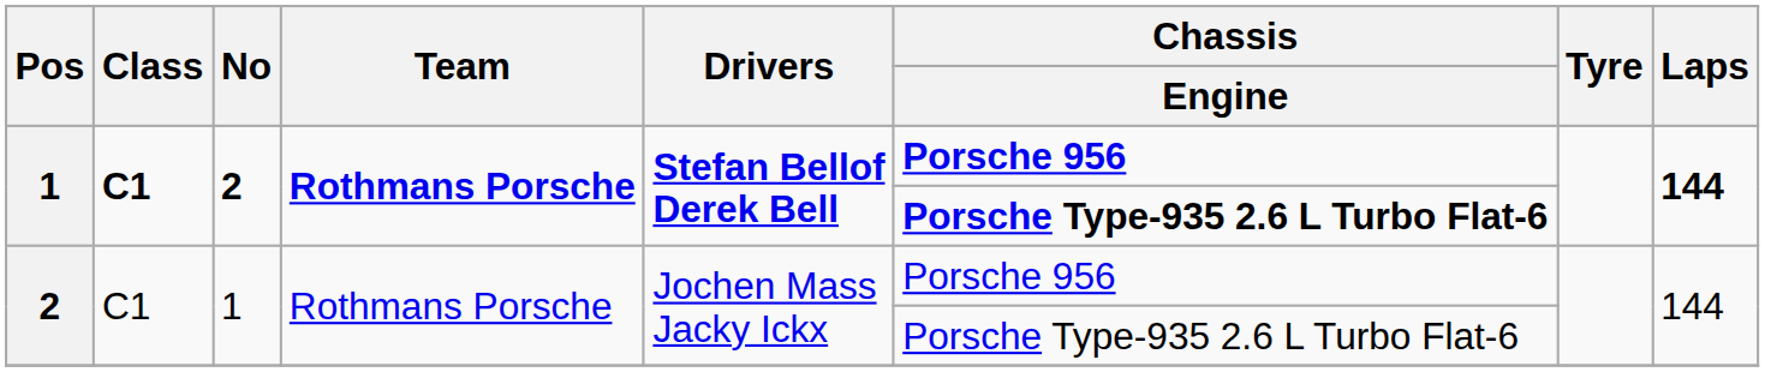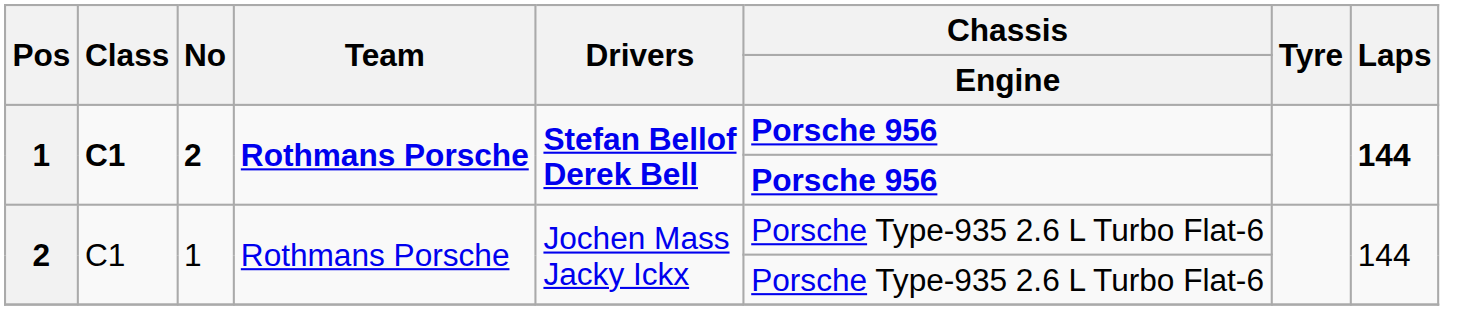row 4 | Chassis / Engine: Porsche Type-935 2.6 L Turbo Flat-6 -> Porsche 956
row 5 | Chassis / Engine: Porsche 956 -> Porsche Type-935 2.6 L Turbo Flat-6
